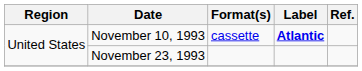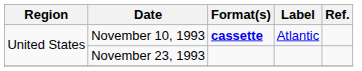November 10, 1993 | Format(s): normal -> bold
November 10, 1993 | Label: bold -> normal
